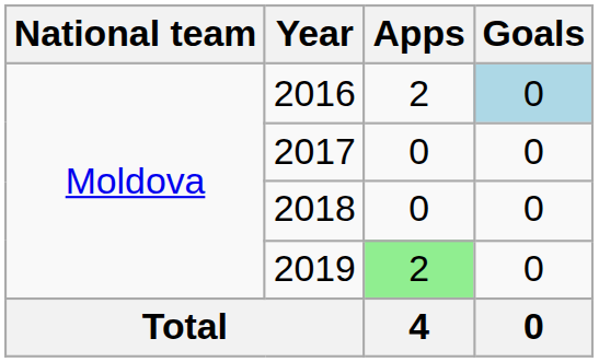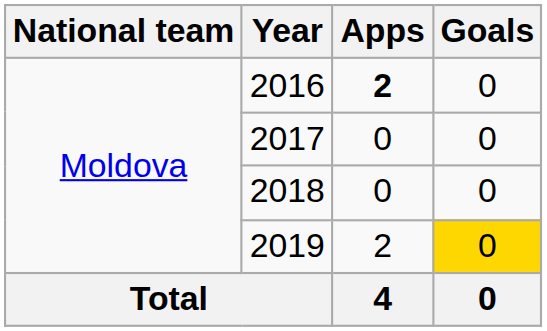2016 | Apps: normal -> bold
2016 | Goals: lightblue background -> no background
2019 | Apps: lightgreen background -> no background
2019 | Goals: no background -> gold background
